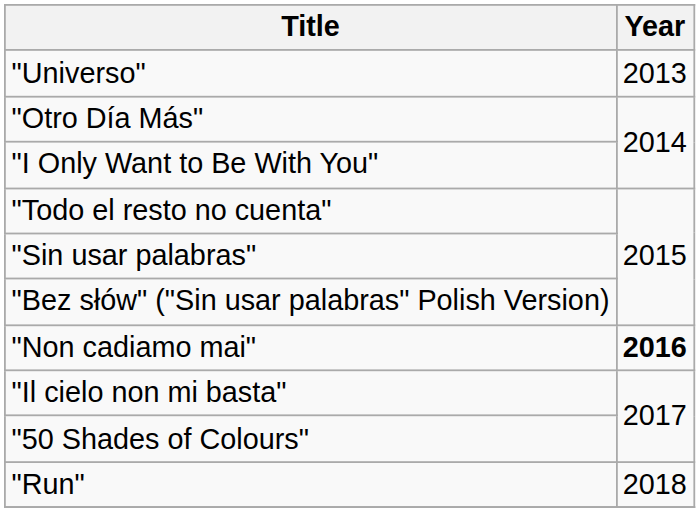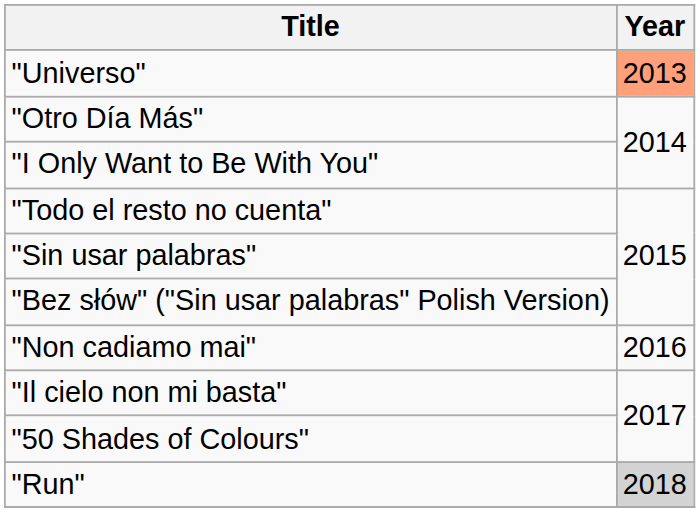"Universo" | Year: no background -> lightsalmon background
"Non cadiamo mai" | Year: bold -> normal
"Run" | Year: no background -> lightgrey background
